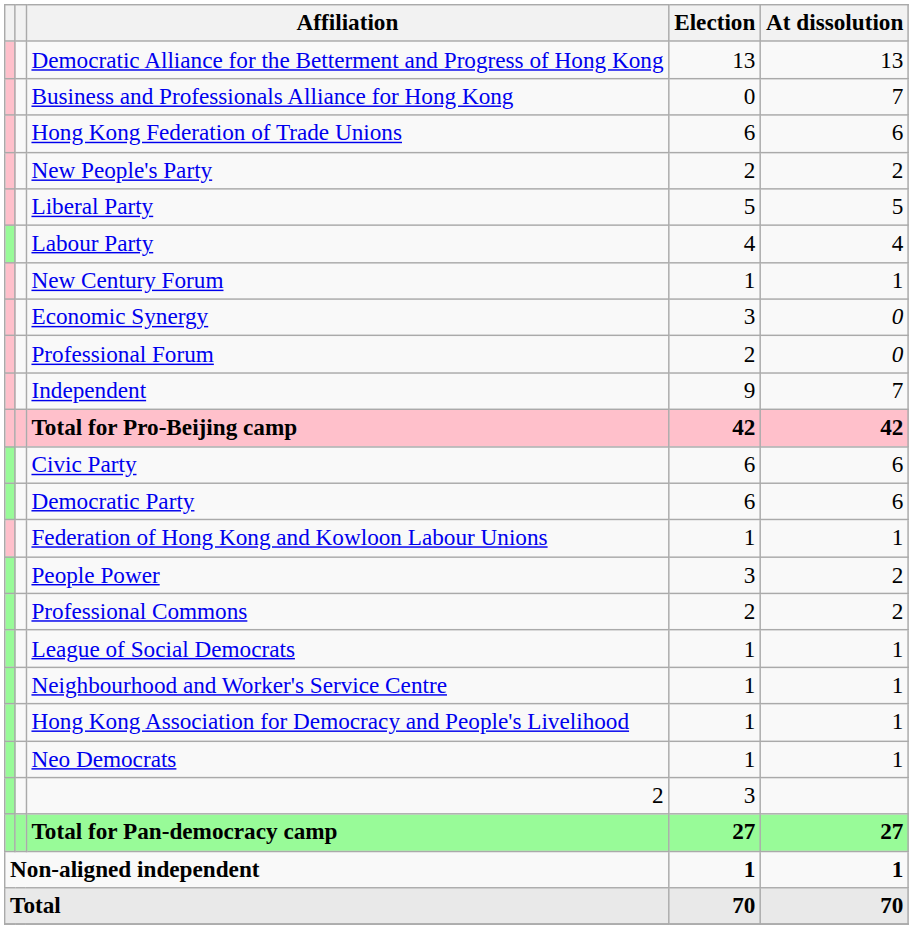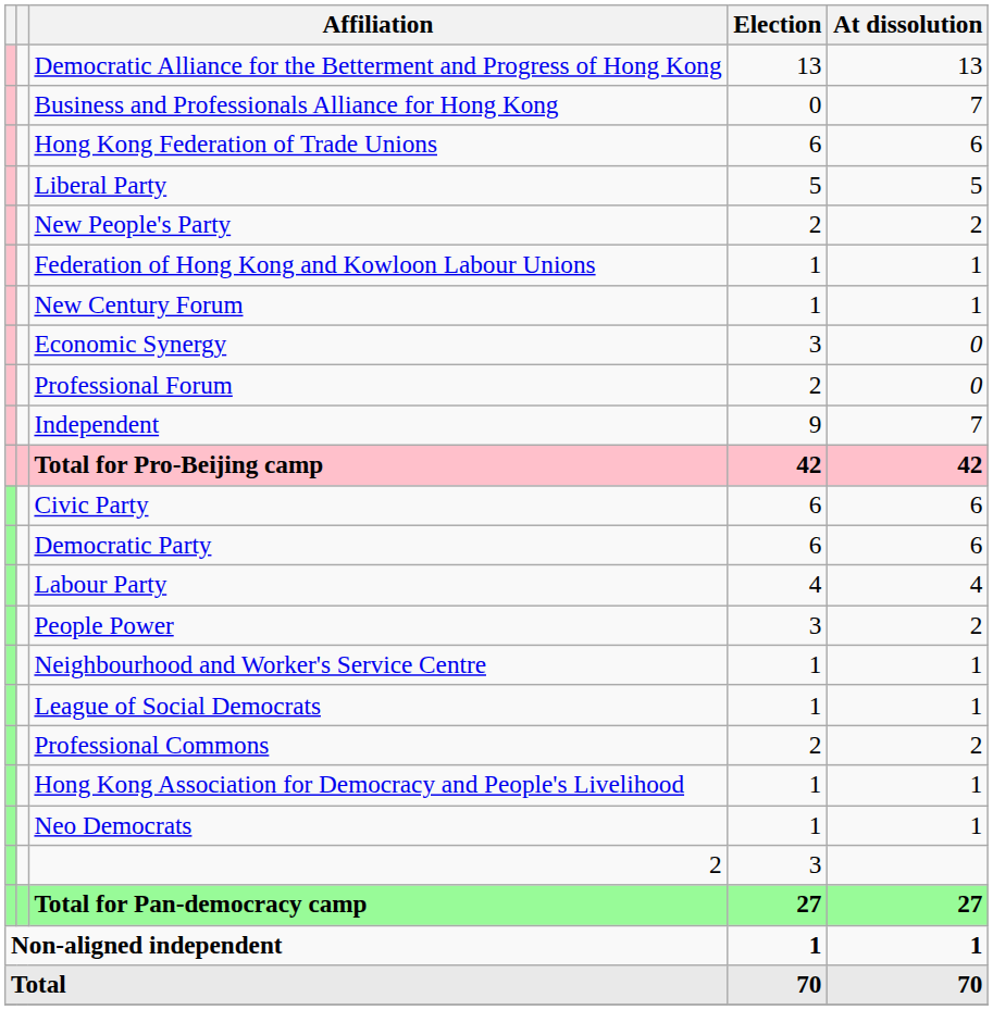rows swapped: Liberal Party <-> New People's Party
rows swapped: Federation of Hong Kong and Kowloon Labour Unions <-> Labour Party
rows swapped: Professional Commons <-> Neighbourhood and Worker's Service Centre
